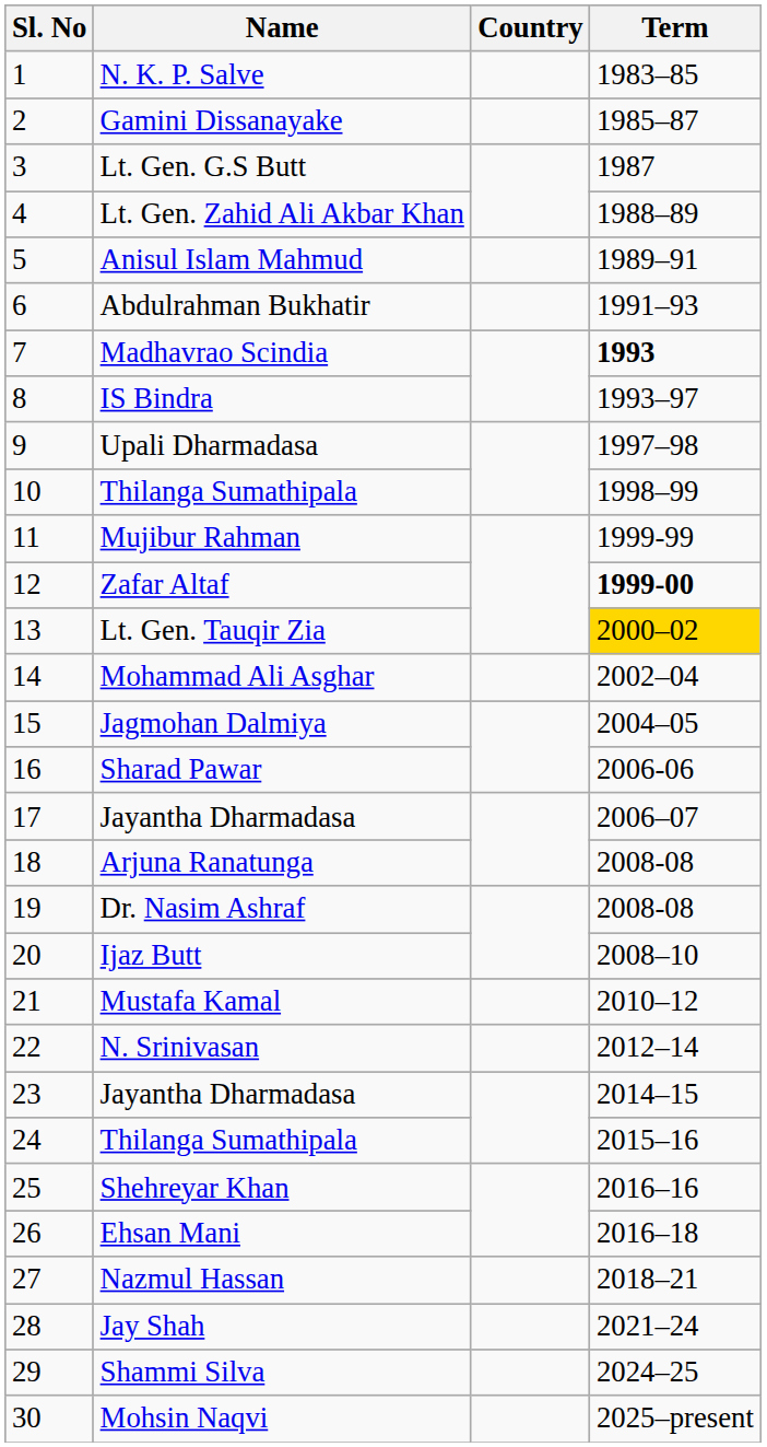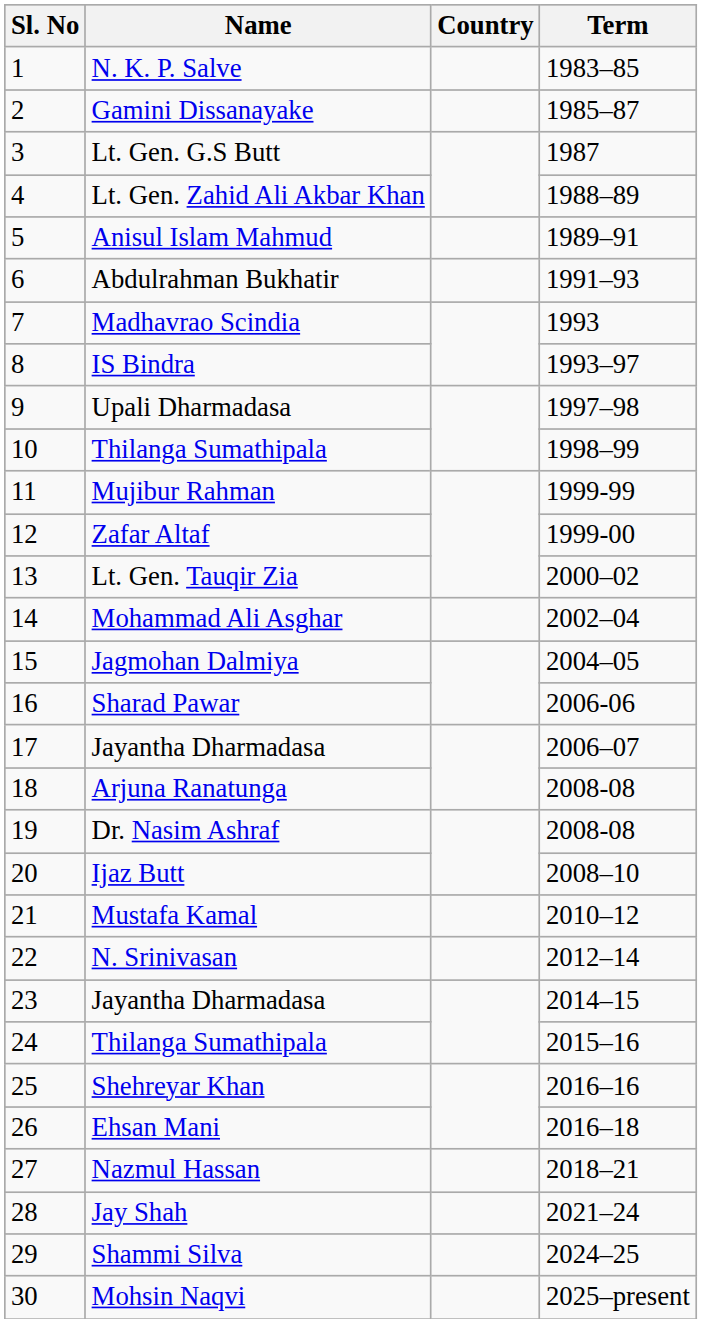Madhavrao Scindia | Term: bold -> normal
Zafar Altaf | Term: bold -> normal
Lt. Gen. Tauqir Zia | Term: gold background -> no background
